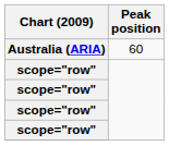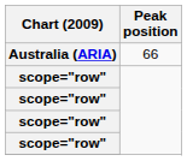Australia (ARIA) | Peak position: 60 -> 66
